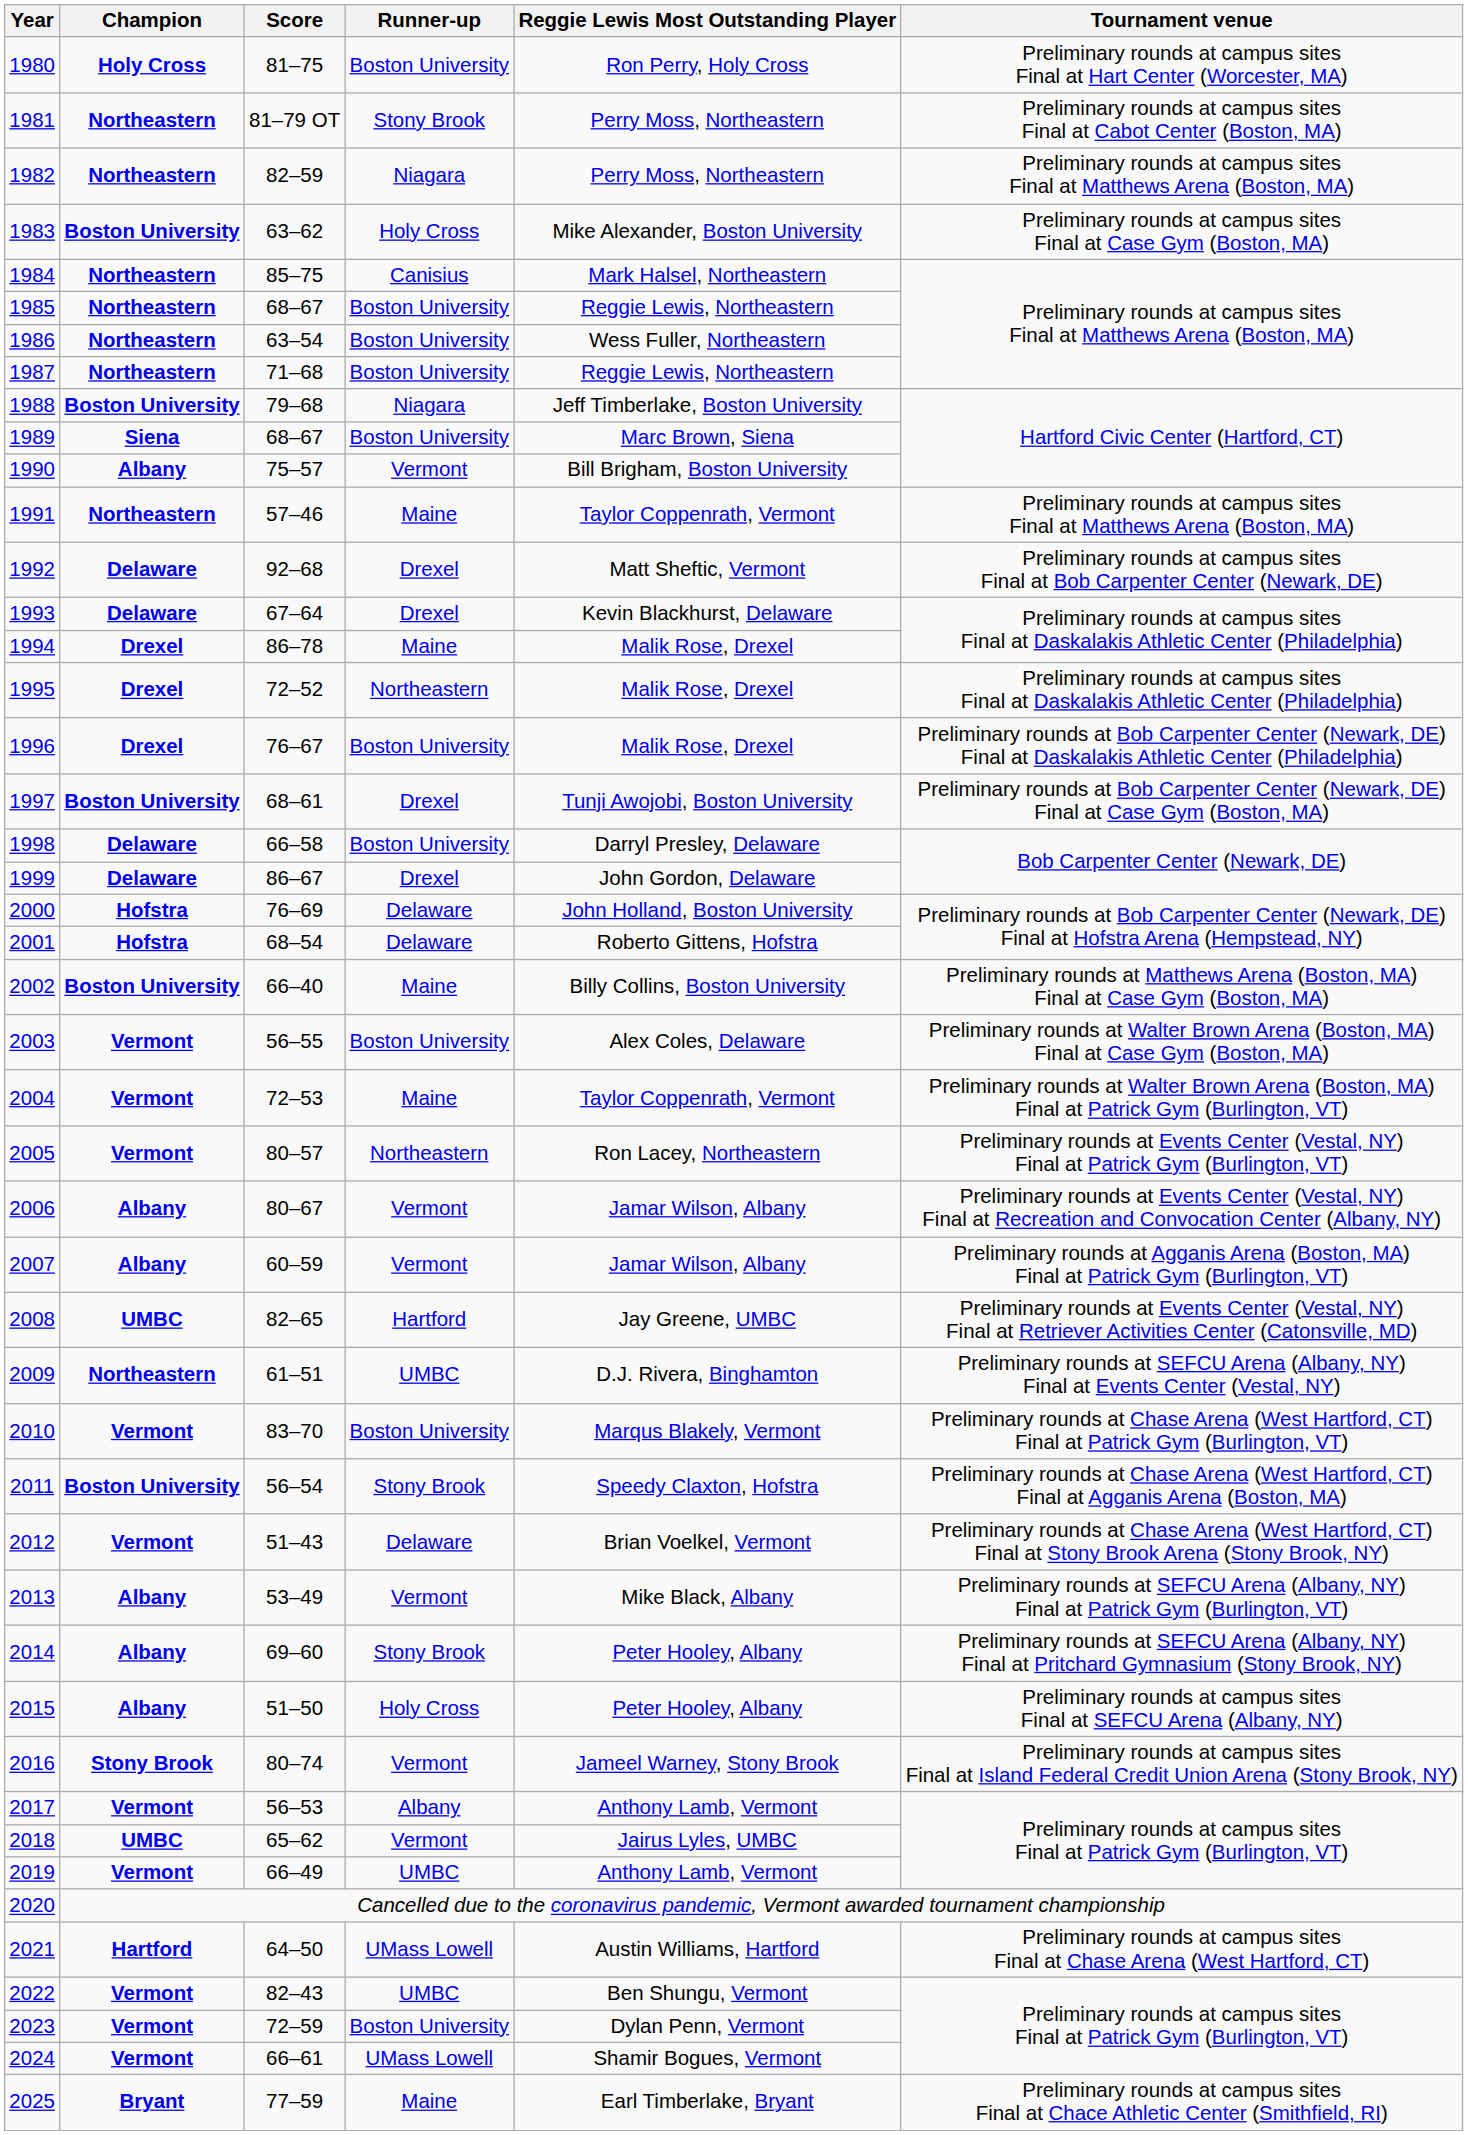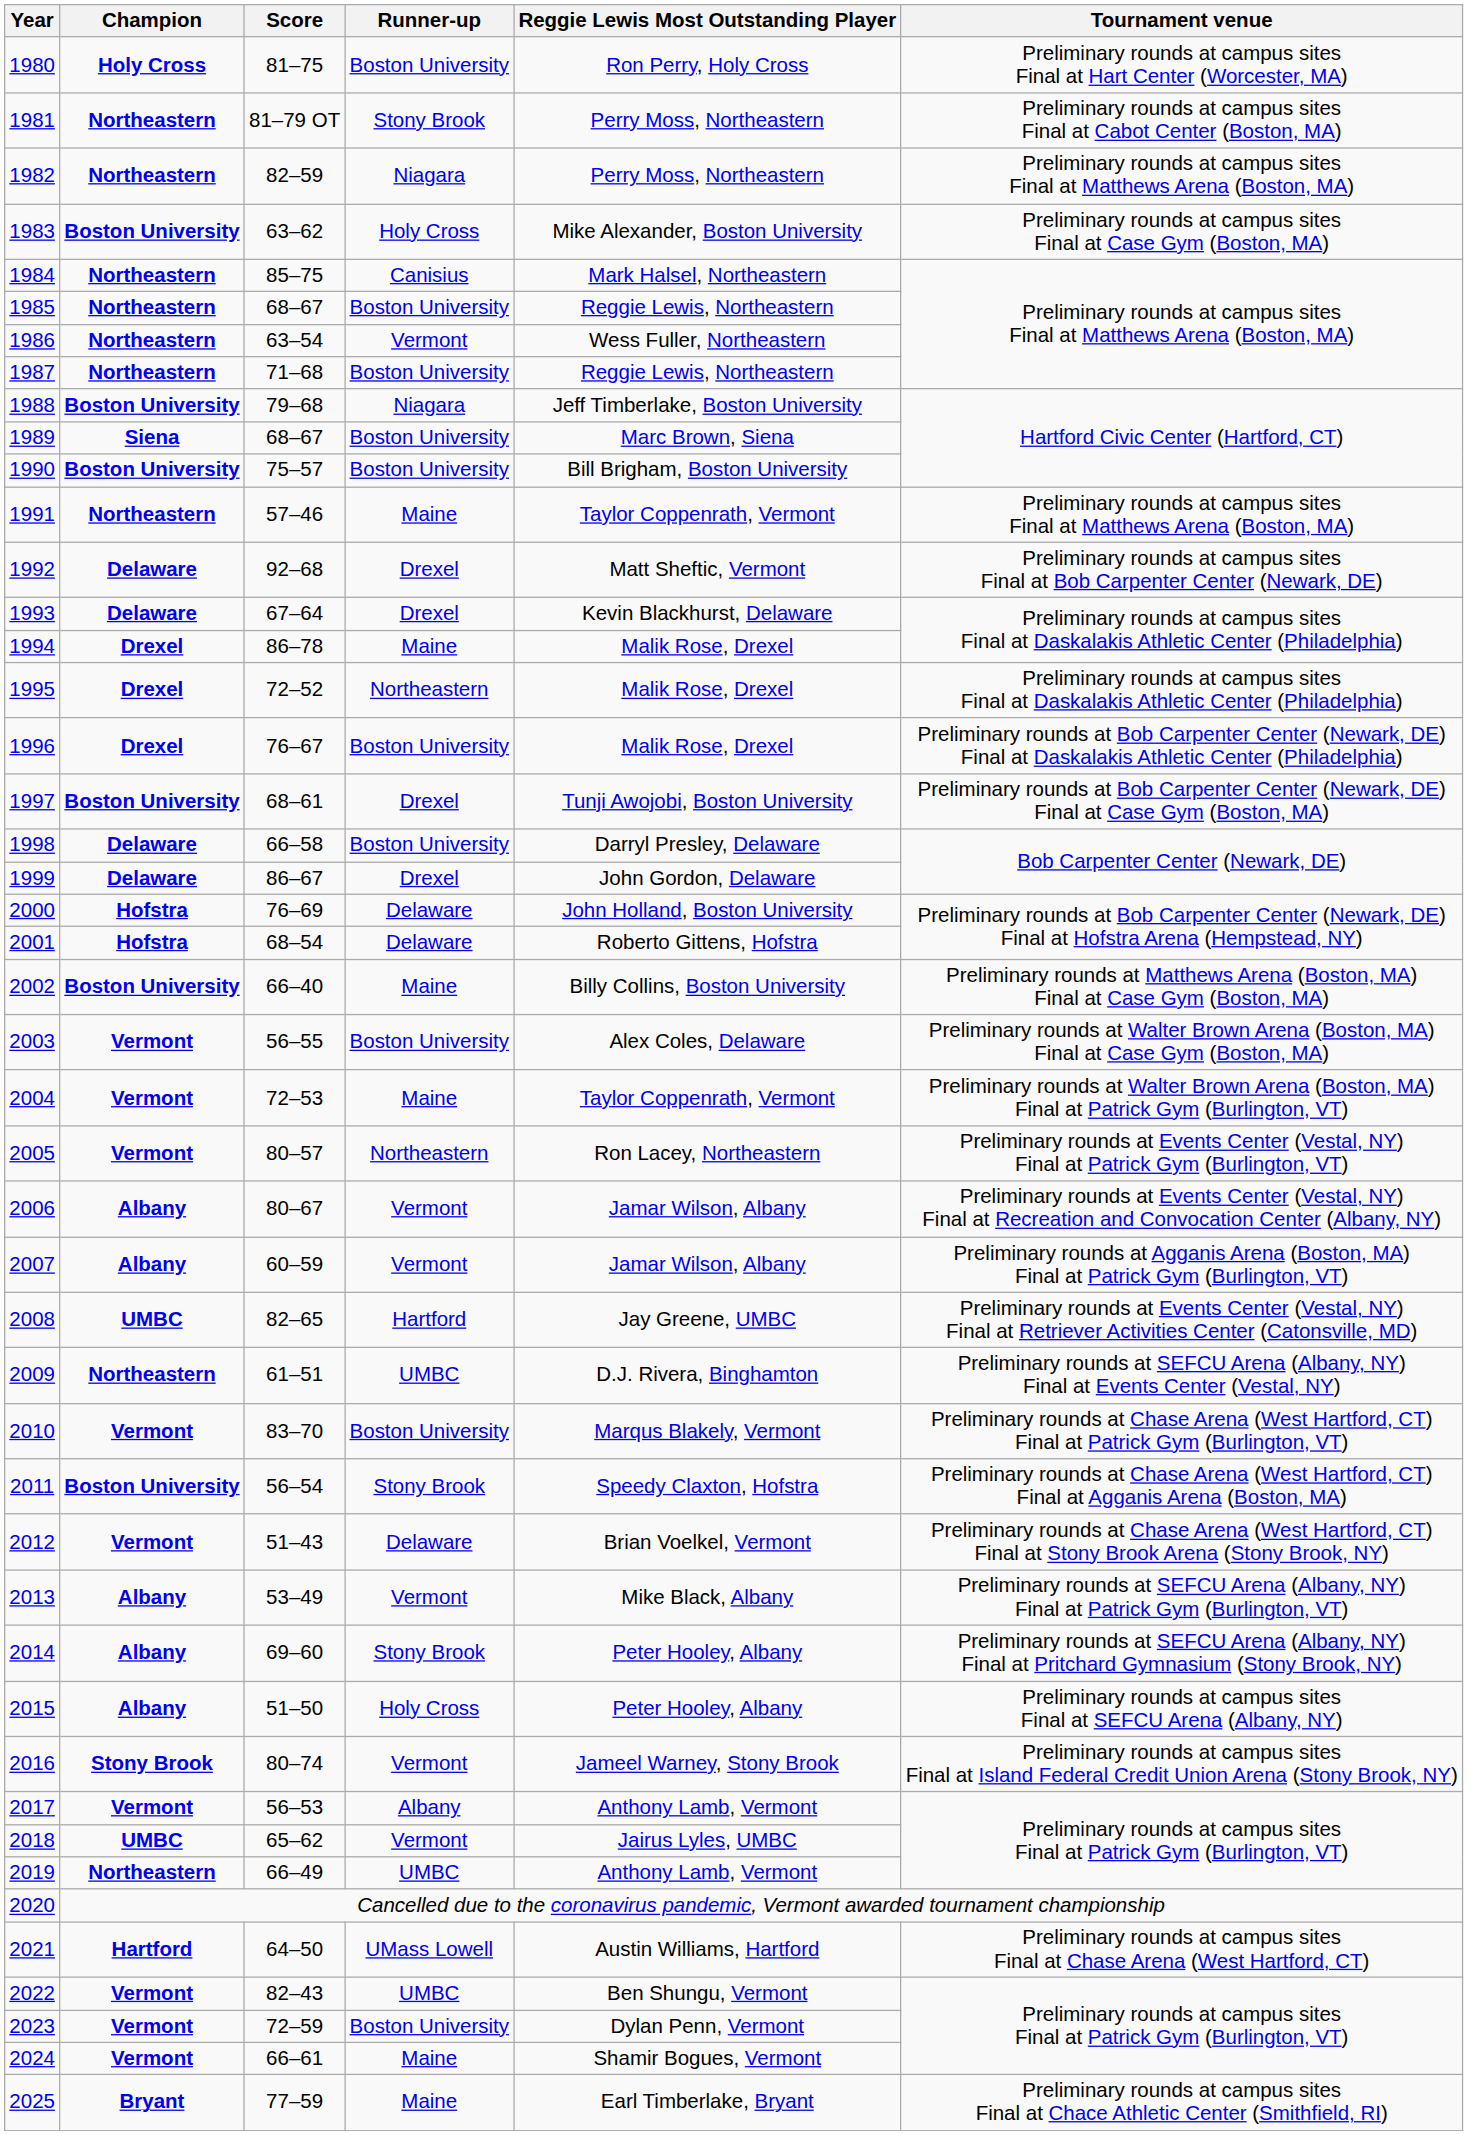1986 | Runner-up: Boston University -> Vermont
1990 | Champion: Albany -> Boston University
1990 | Runner-up: Vermont -> Boston University
2019 | Champion: Vermont -> Northeastern
2024 | Runner-up: UMass Lowell -> Maine
